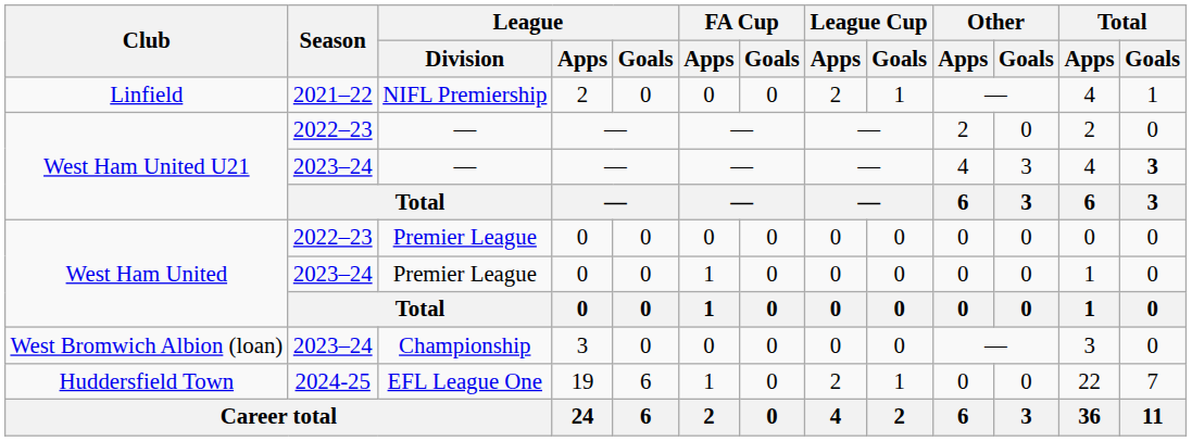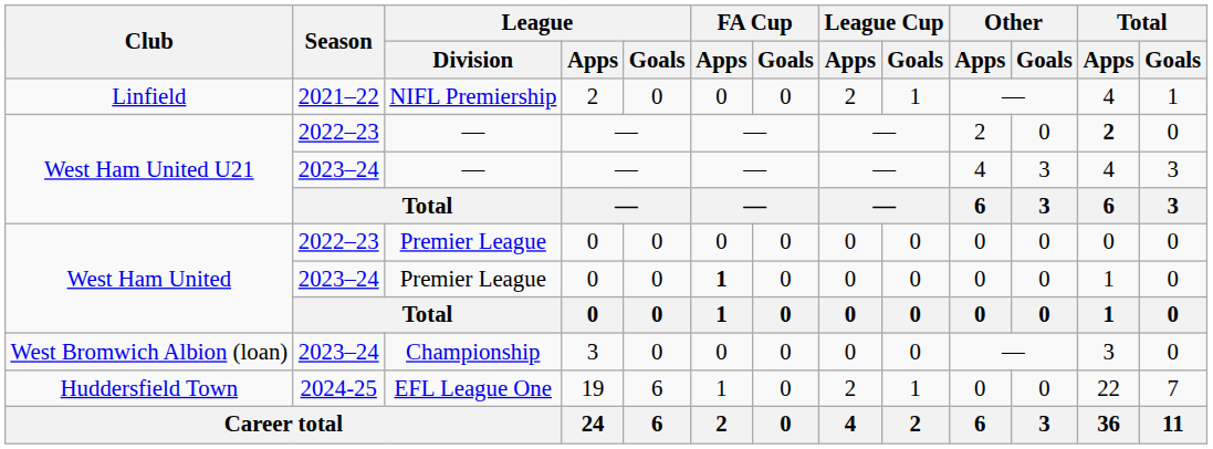West Ham United U21 / 2022–23 | Total / Apps: normal -> bold
West Ham United U21 / 2023–24 | Total / Goals: bold -> normal
West Ham United / 2023–24 | FA Cup / Apps: normal -> bold
